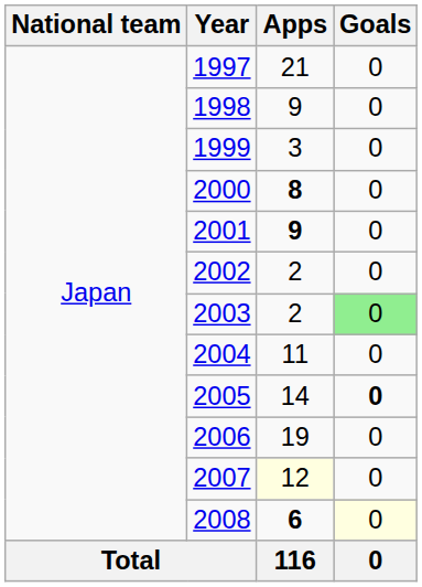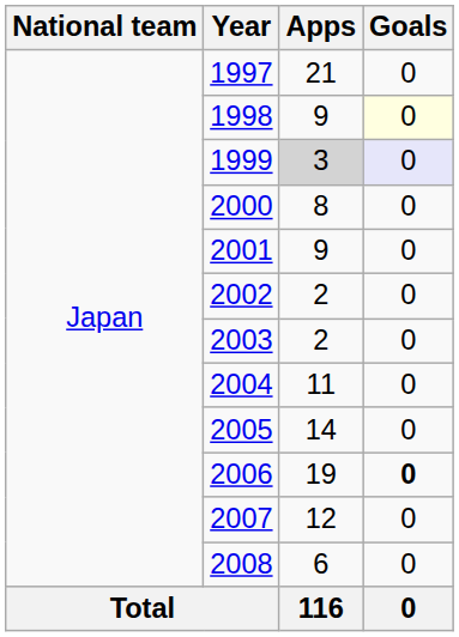1998 | Goals: no background -> lightyellow background
1999 | Apps: no background -> lightgrey background
1999 | Goals: no background -> lavender background
2000 | Apps: bold -> normal
2001 | Apps: bold -> normal
2003 | Goals: lightgreen background -> no background
2005 | Goals: bold -> normal
2006 | Goals: normal -> bold
2007 | Apps: lightyellow background -> no background
2008 | Apps: bold -> normal
2008 | Goals: lightyellow background -> no background
